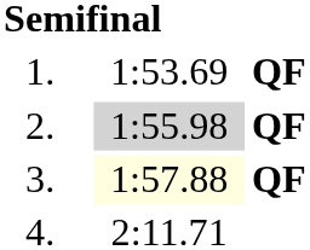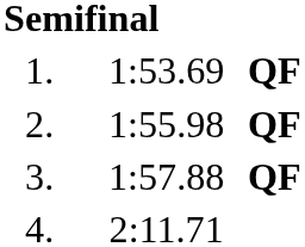2. | column 2: lightgrey background -> no background
3. | column 2: lightyellow background -> no background
